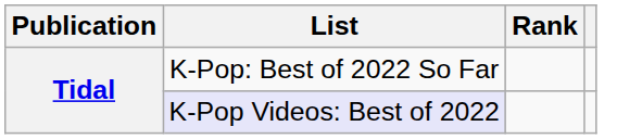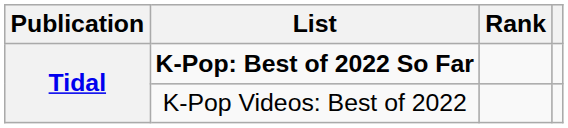K-Pop: Best of 2022 So Far | List: normal -> bold
K-Pop Videos: Best of 2022 | List: lavender background -> no background
